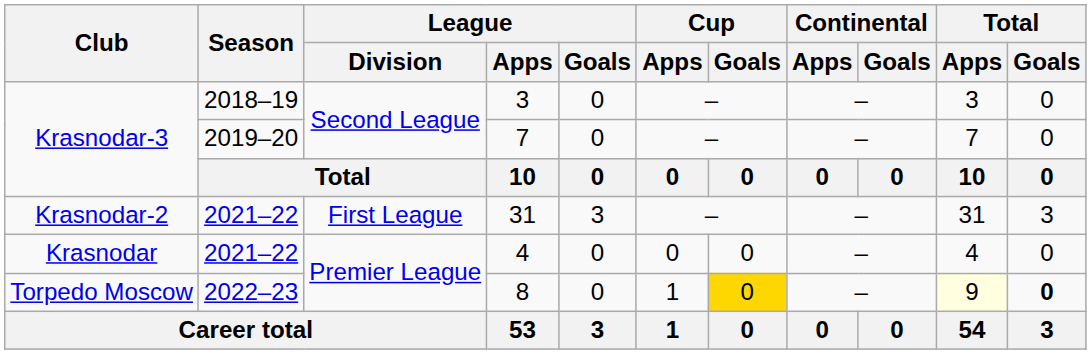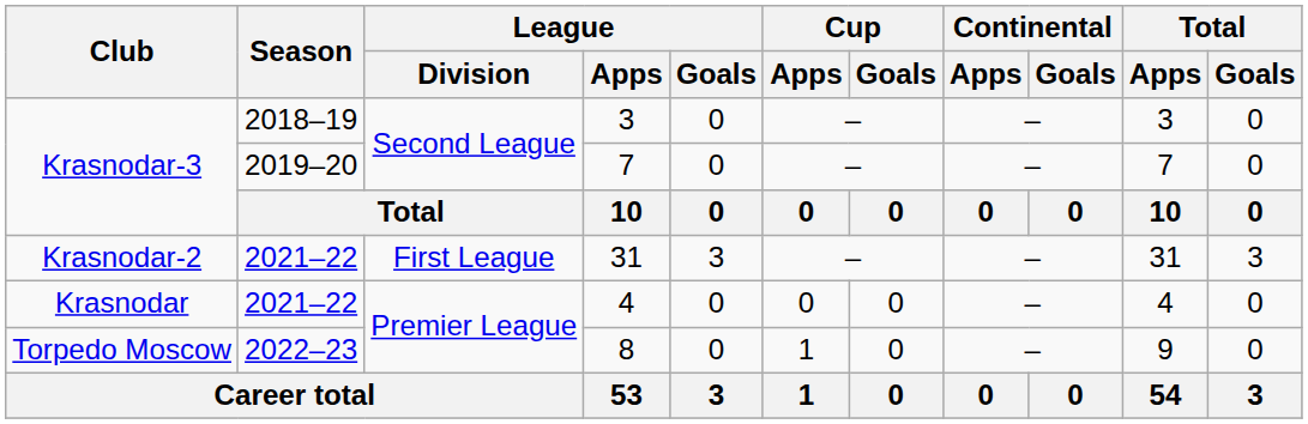8 | Cup / Goals: gold background -> no background
8 | Total / Apps: lightyellow background -> no background
8 | Total / Goals: bold -> normal
